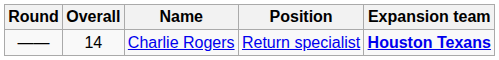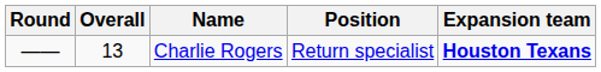Charlie Rogers | Overall: 14 -> 13
